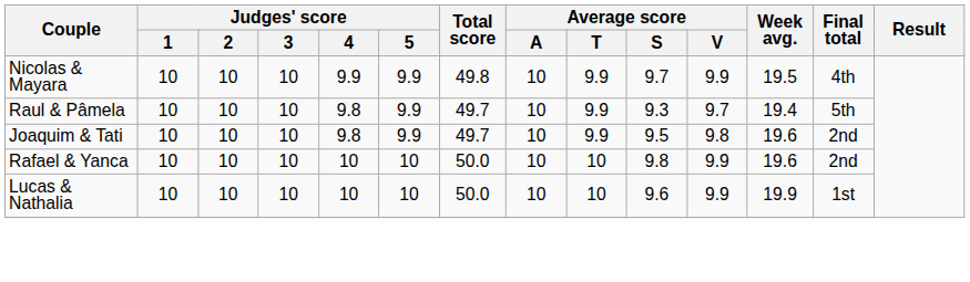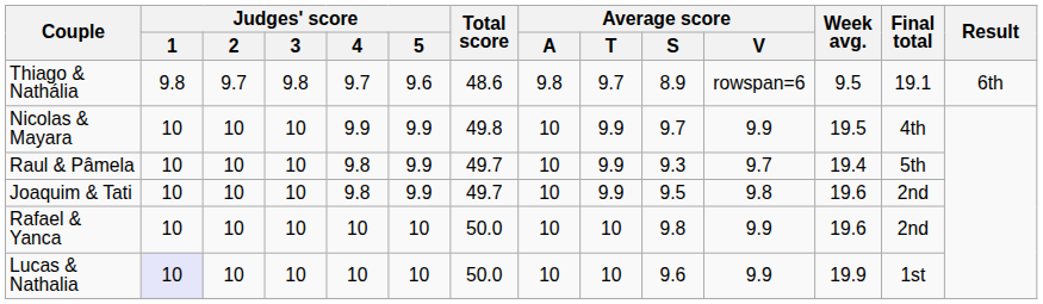+ row: Thiago & Nathália | 9.8 | 9.7 | 9.8 | 9.7 | 9.6 | 48.6 | 9.8 | 9.7 | 8.9 | rowspan=6 | 9.5 | 19.1 | 6th
Lucas & Nathalia | Judges' score / 1: no background -> lavender background
